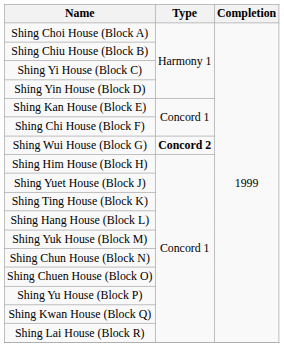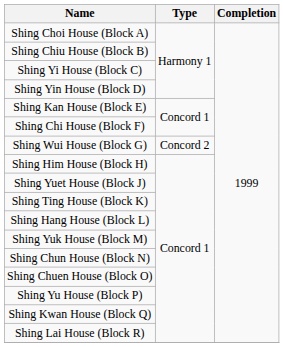Shing Wui House (Block G) | Type: bold -> normal
